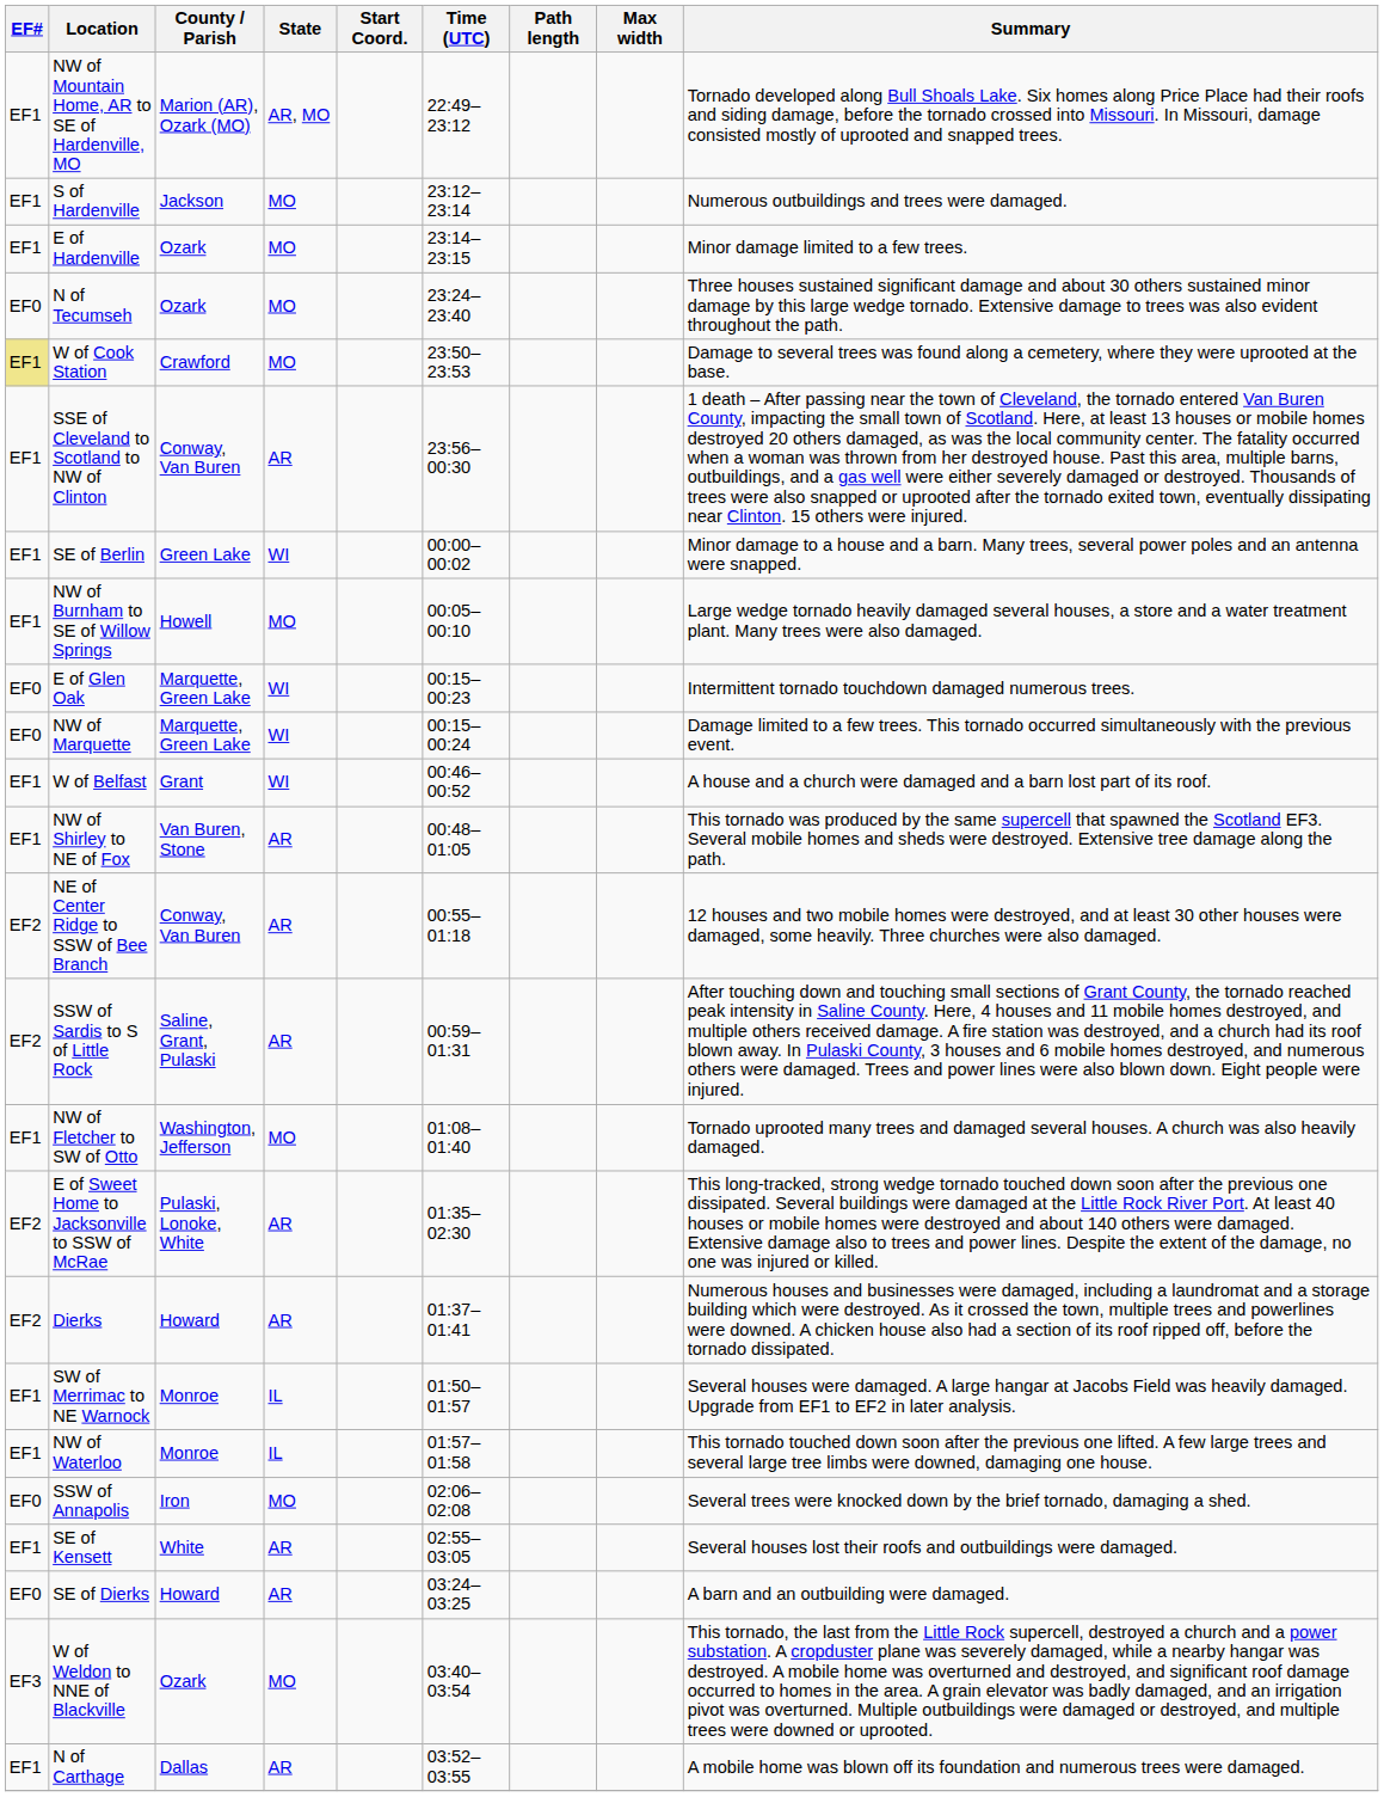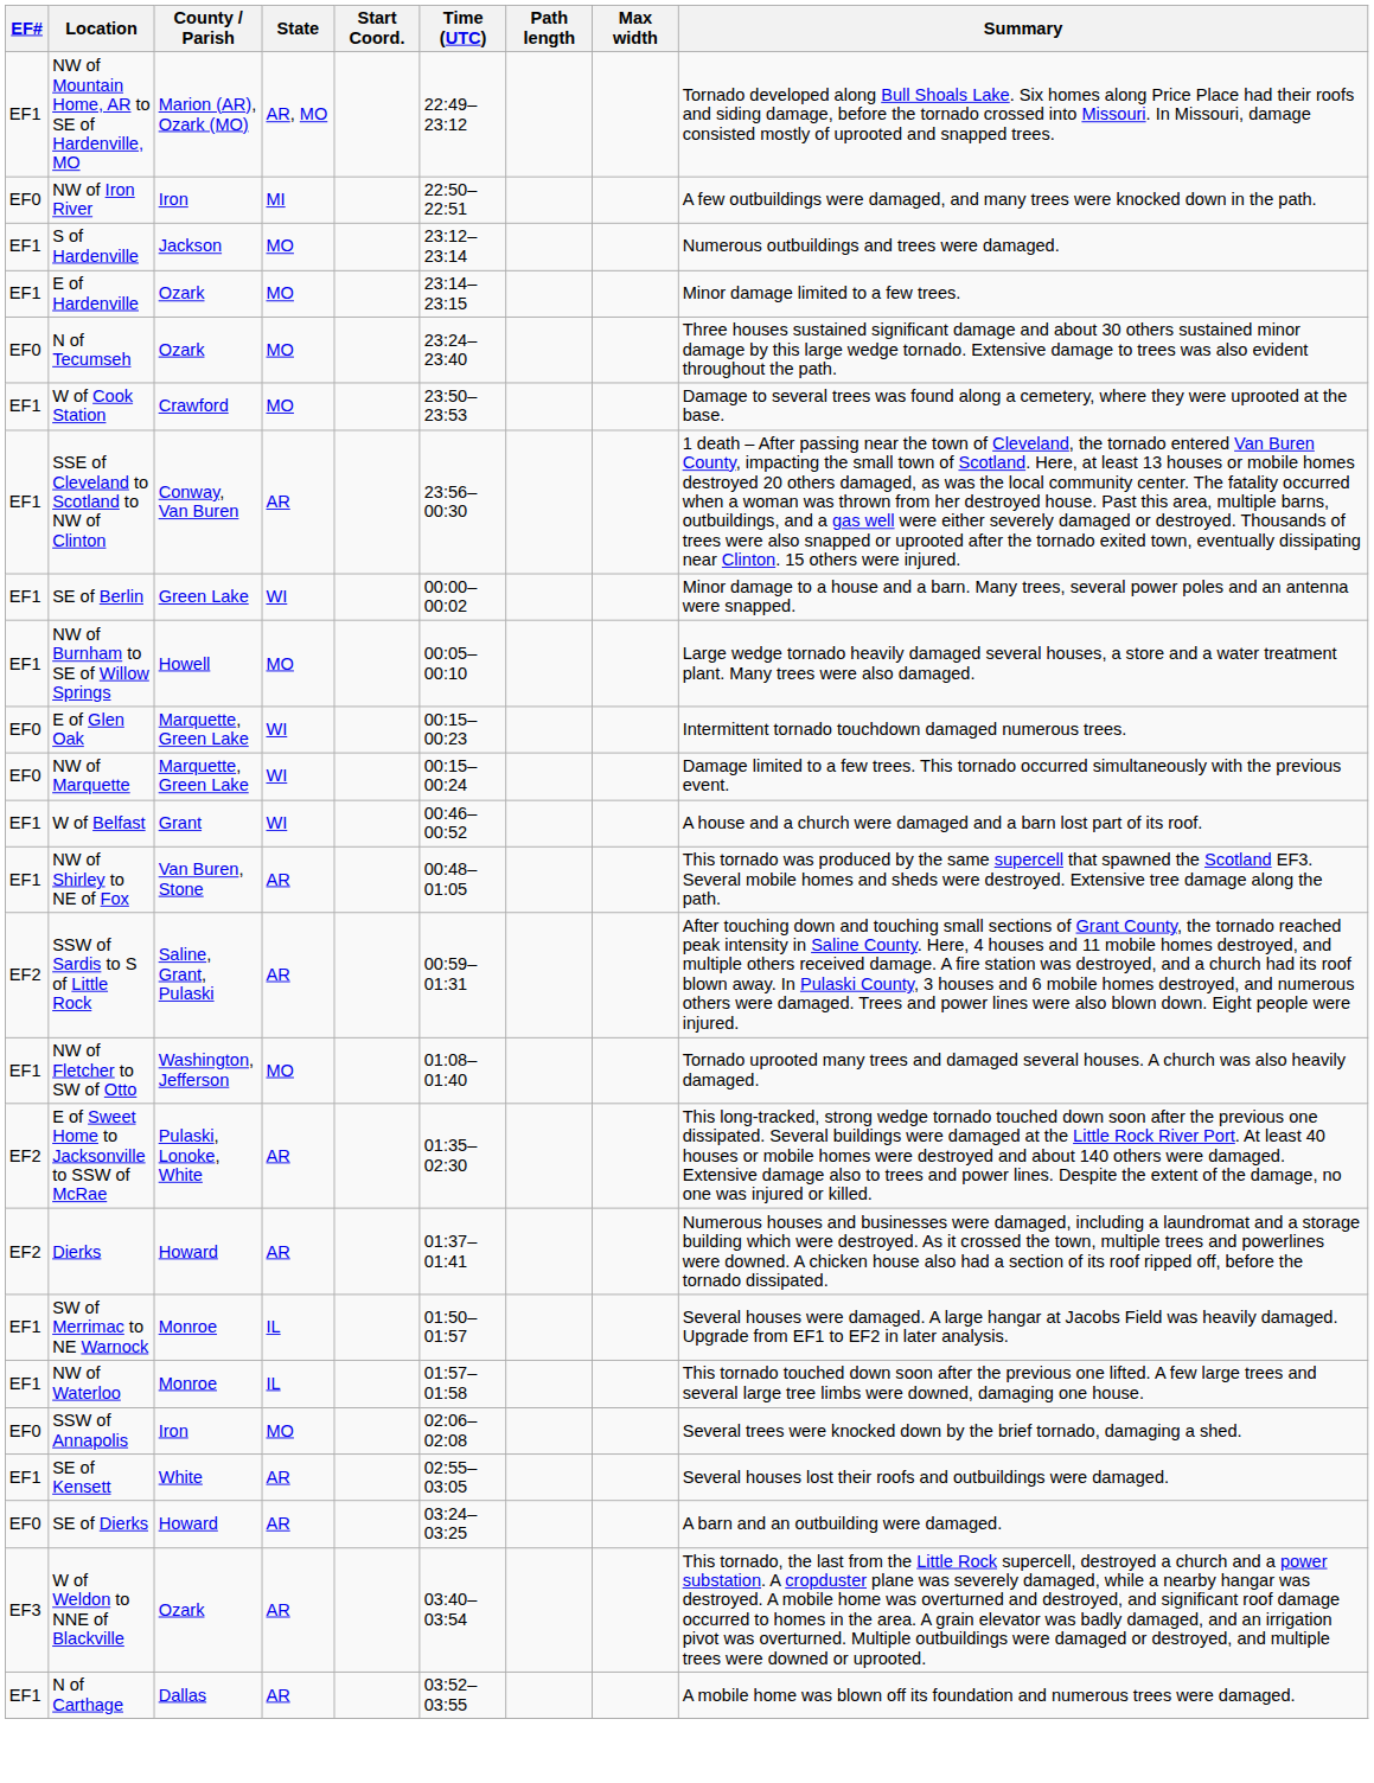+ row: EF0 | NW of Iron River | Iron | MI | 22:50–22:51 | A few outbuildings were damaged, and many trees were knocked down in the path.
W of Cook Station | EF#: khaki background -> no background
- row: EF2 | NE of Center Ridge to SSW of Bee Branch | Conway, Van Buren | AR | 00:55–01:18 | 12 houses and two mobile homes were destroyed, and at least 30 other houses were damaged, some heavily. Three churches were also damaged.
W of Weldon to NNE of Blackville | State: MO -> AR
